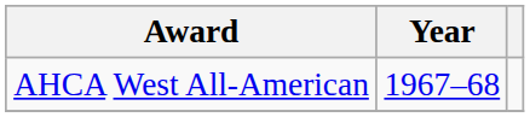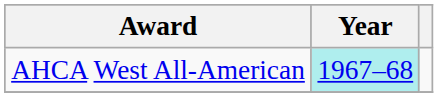row 2 | Year: no background -> paleturquoise background
